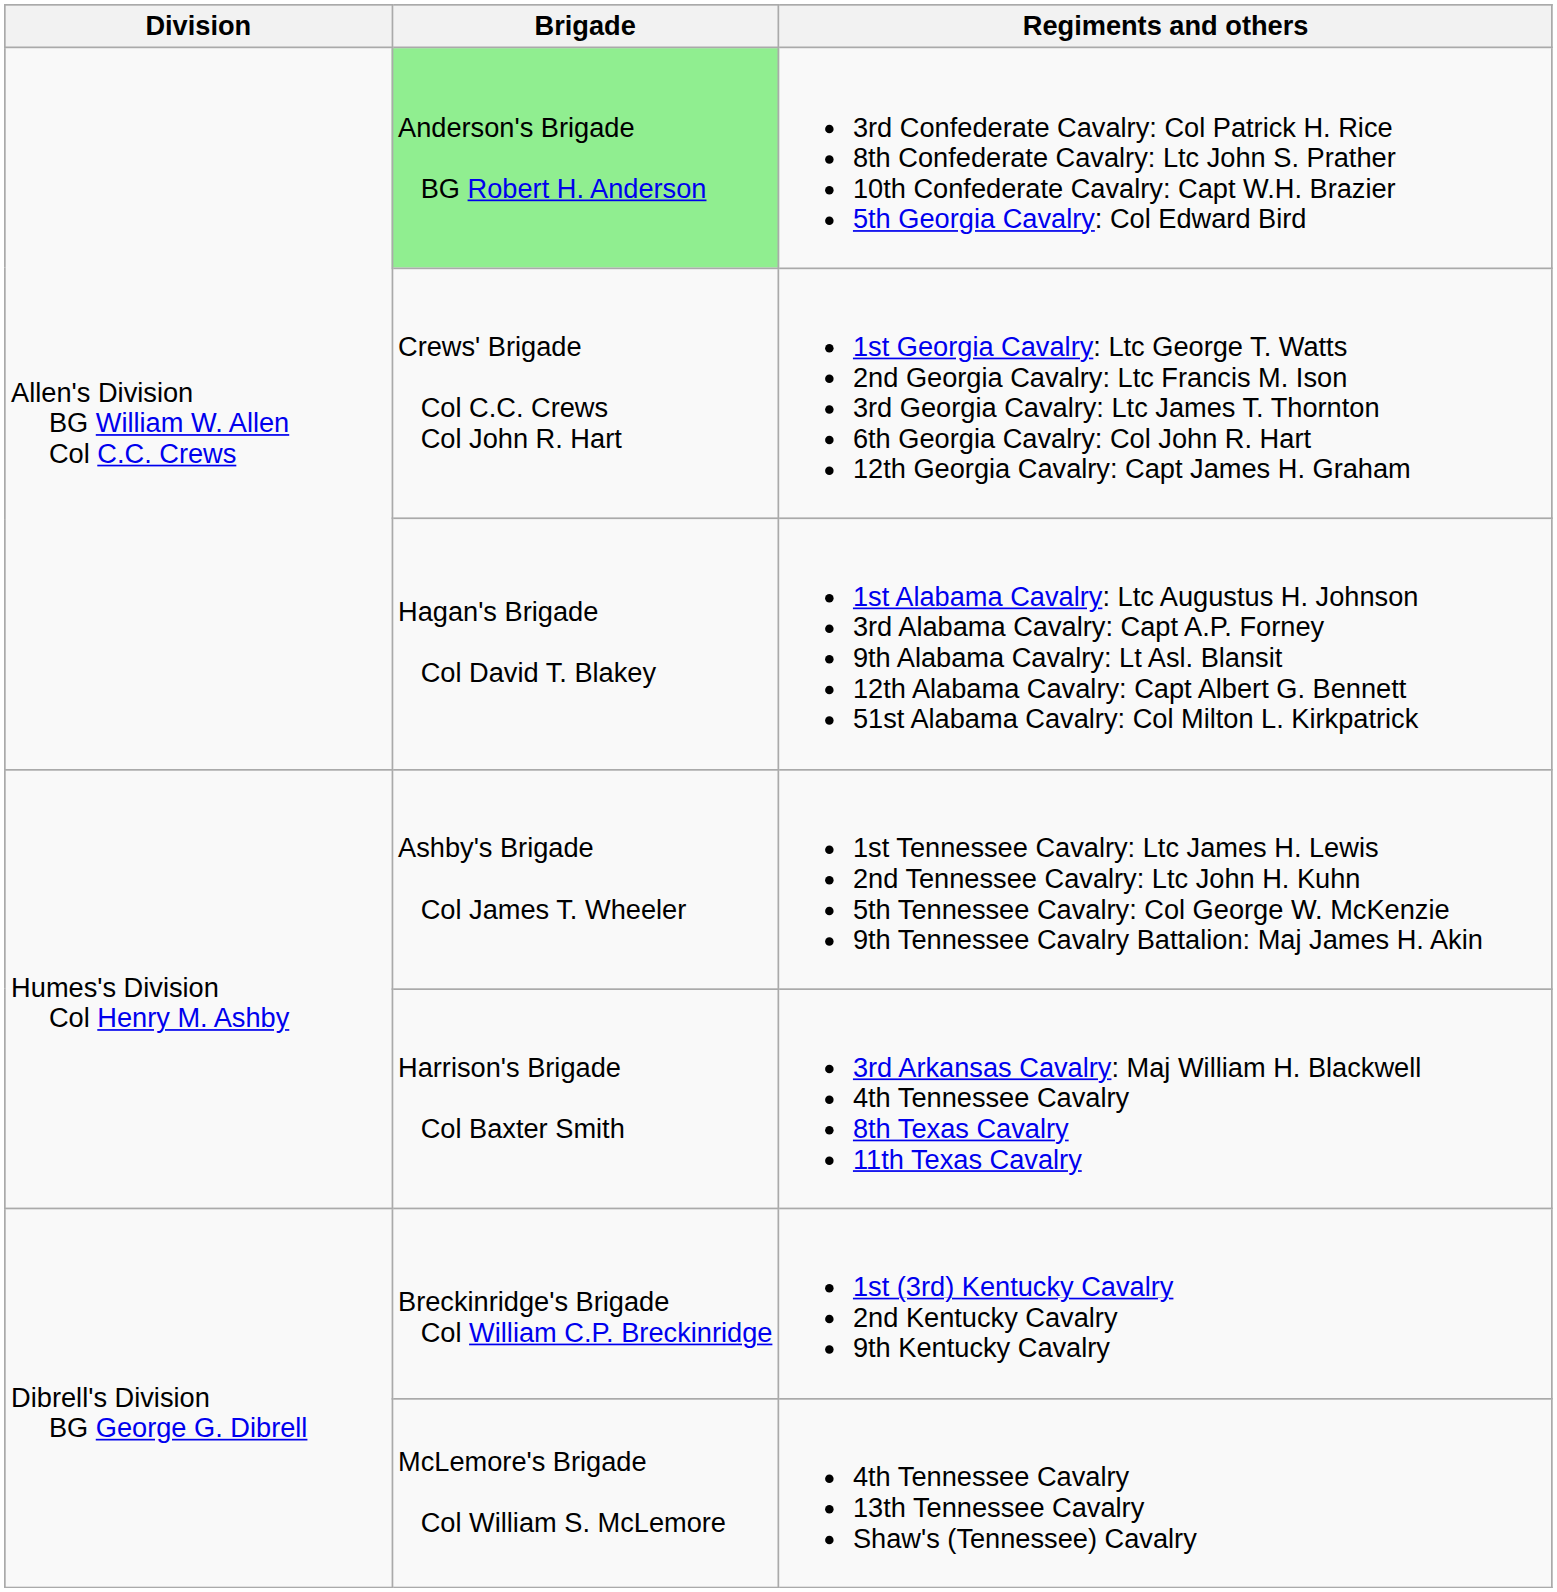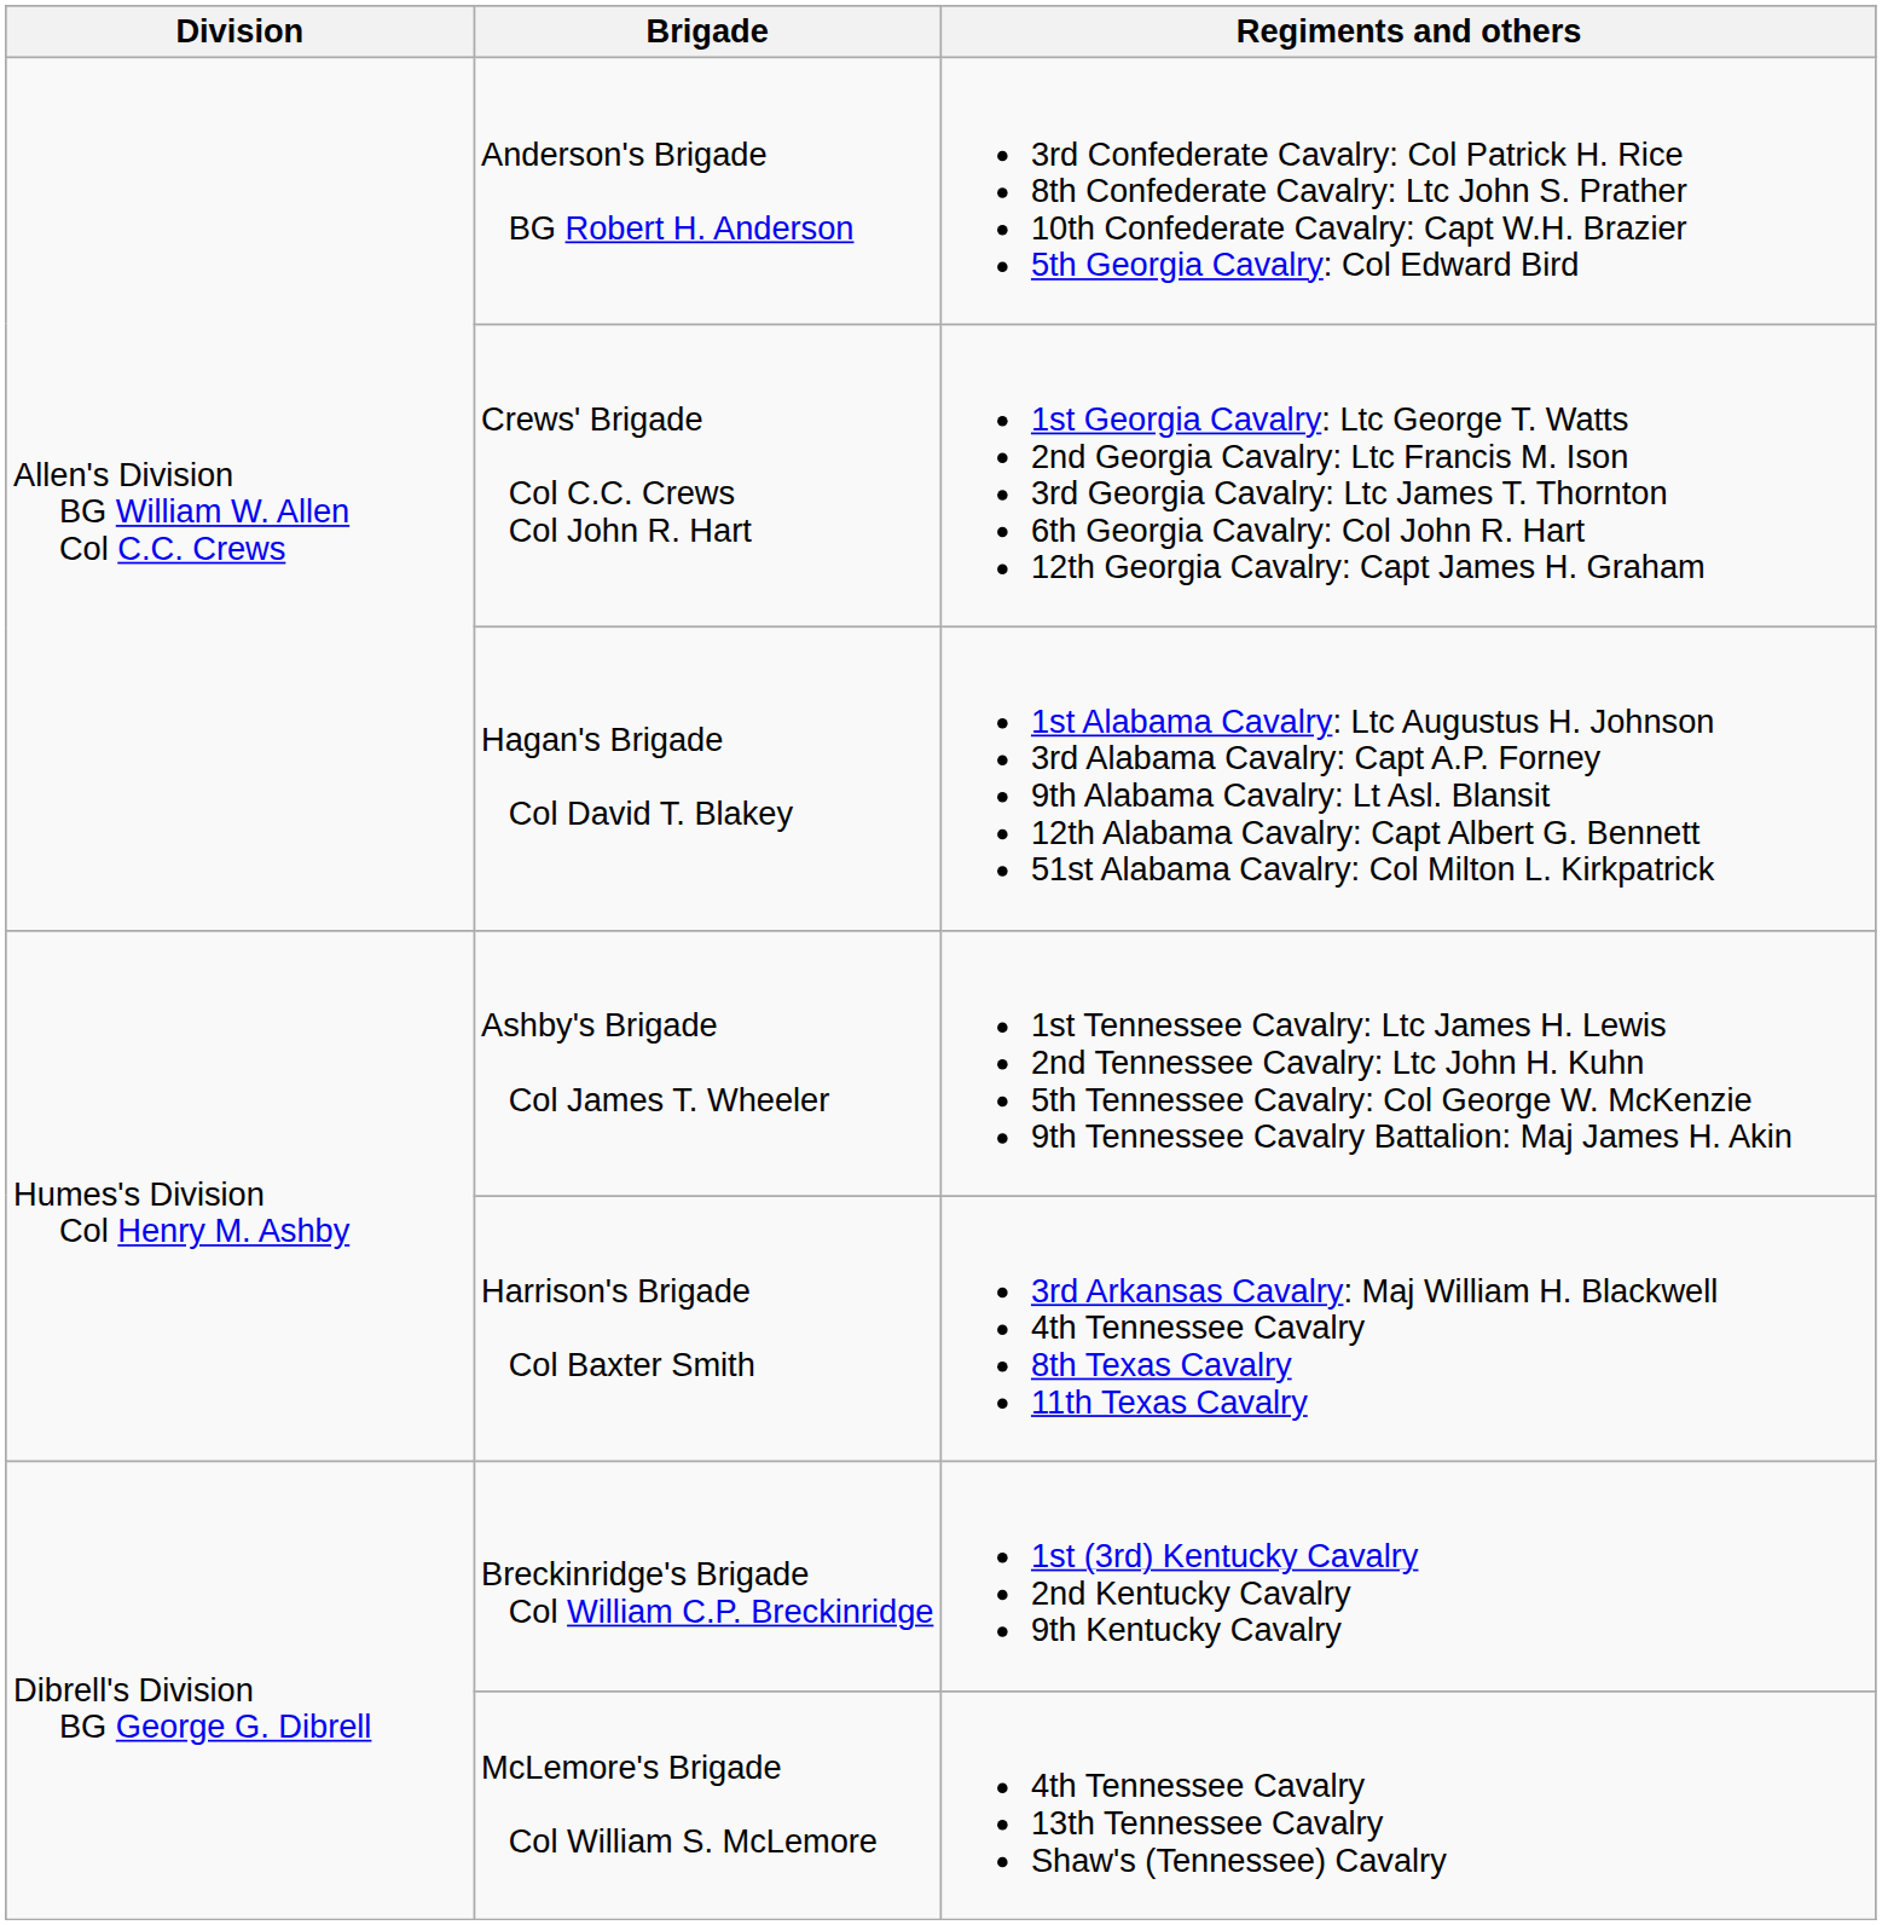Anderson's Brigade BG Robert H. Anderson | Brigade: lightgreen background -> no background
